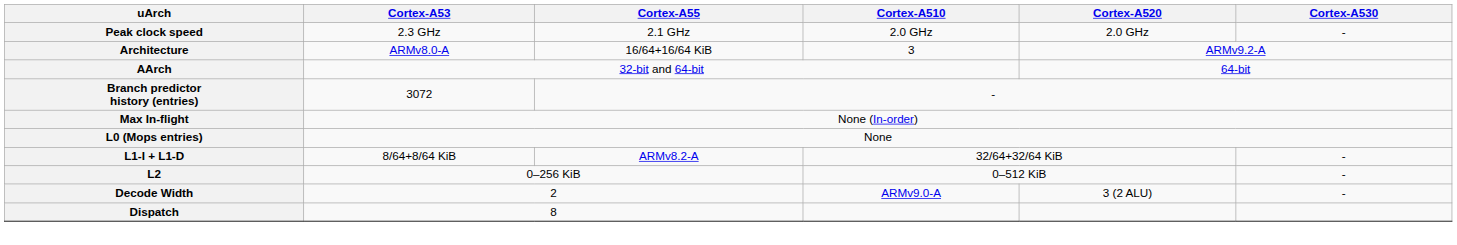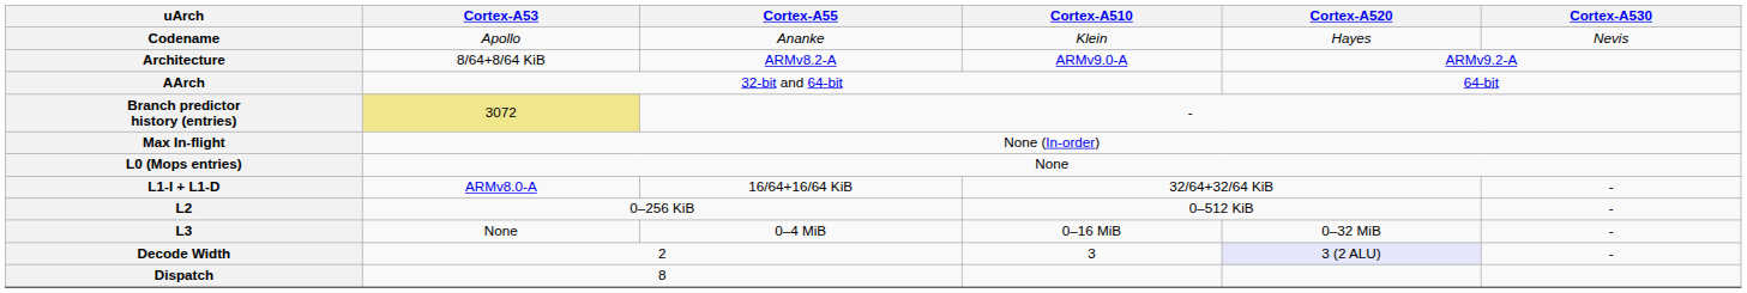+ row: Codename | Apollo | Ananke | Klein | Hayes | Nevis
- row: Peak clock speed | 2.3 GHz | 2.1 GHz | 2.0 GHz | 2.0 GHz | -
Architecture | Cortex-A53: ARMv8.0-A -> 8/64+8/64 KiB
Architecture | Cortex-A55: 16/64+16/64 KiB -> ARMv8.2-A
Architecture | Cortex-A510: 3 -> ARMv9.0-A
Branch predictor history (entries) | Cortex-A53: no background -> khaki background
L1-I + L1-D | Cortex-A53: 8/64+8/64 KiB -> ARMv8.0-A
L1-I + L1-D | Cortex-A55: ARMv8.2-A -> 16/64+16/64 KiB
+ row: L3 | None | 0–4 MiB | 0–16 MiB | 0–32 MiB | -
Decode Width | Cortex-A510: ARMv9.0-A -> 3
Decode Width | Cortex-A520: no background -> lavender background
